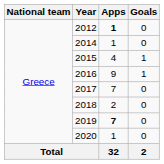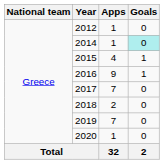2012 | Apps: bold -> normal
2014 | Goals: no background -> paleturquoise background
2019 | Apps: bold -> normal
